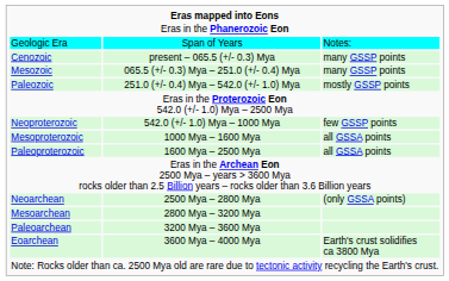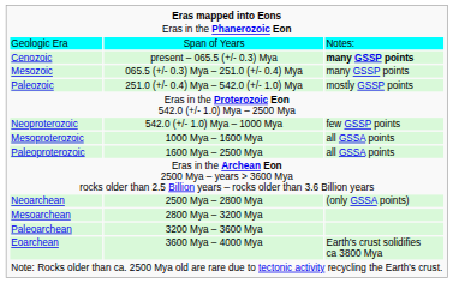Cenozoic | column 3: normal -> bold
